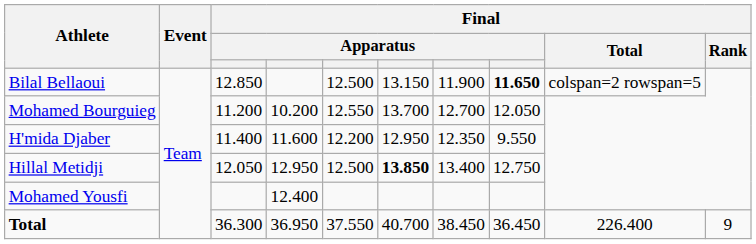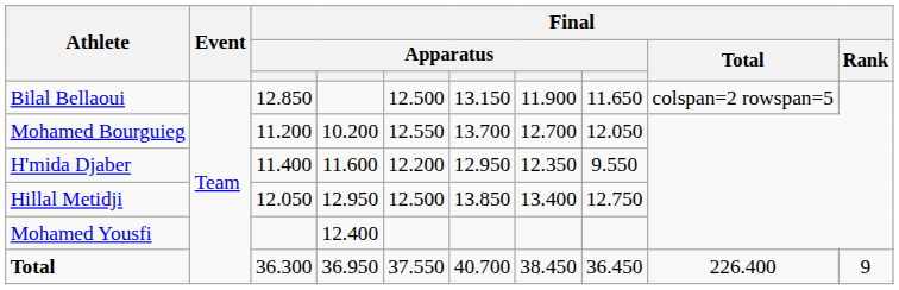Bilal Bellaoui | column 8: bold -> normal
Hillal Metidji | column 6: bold -> normal
